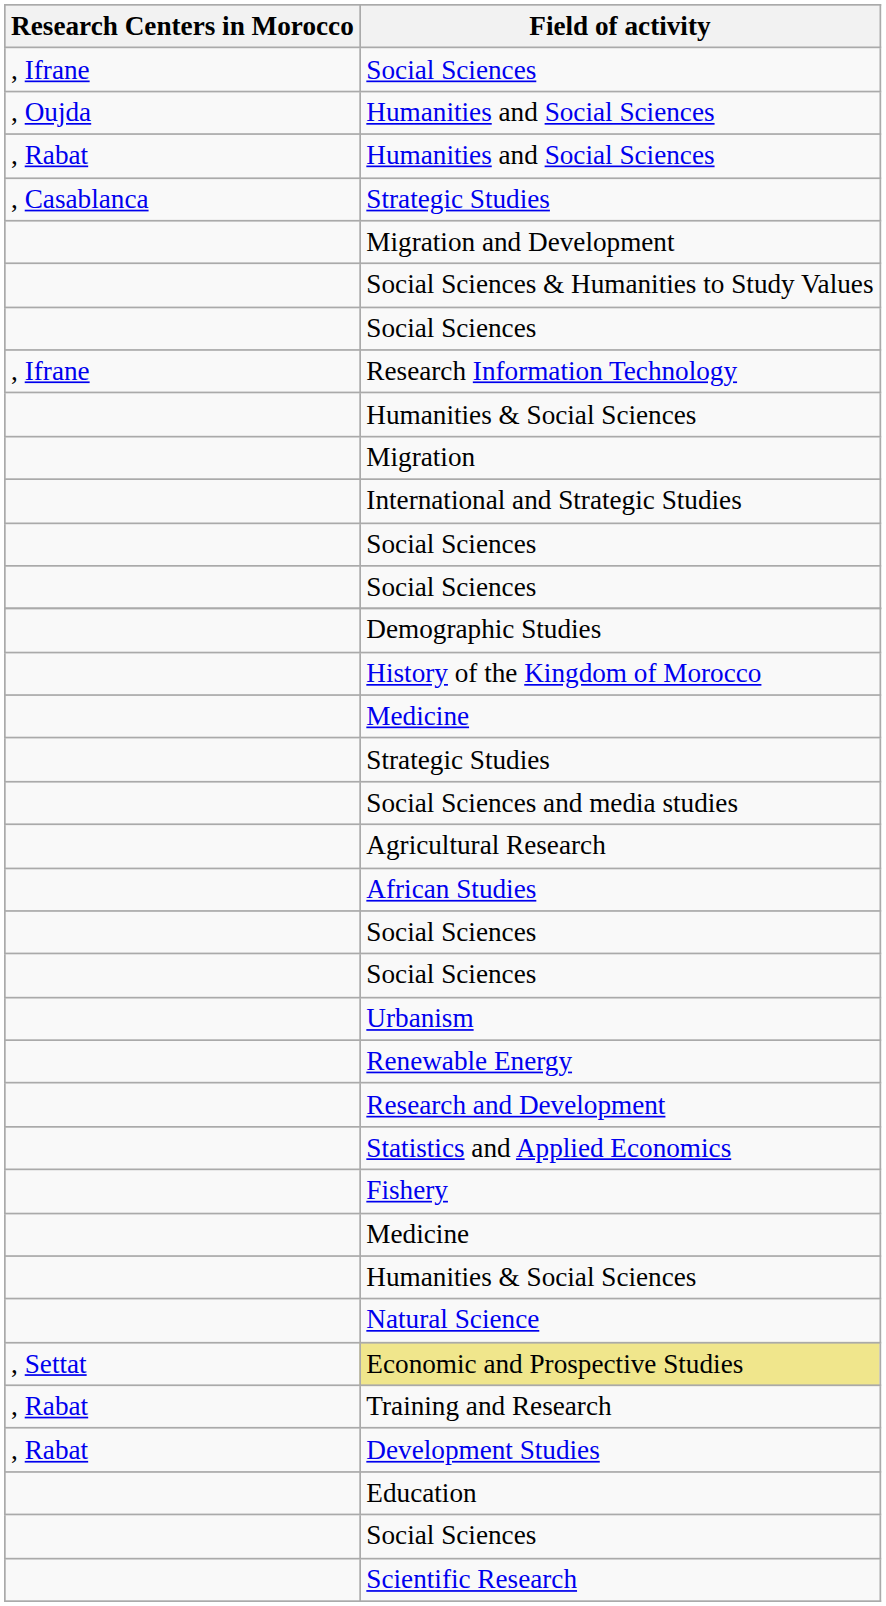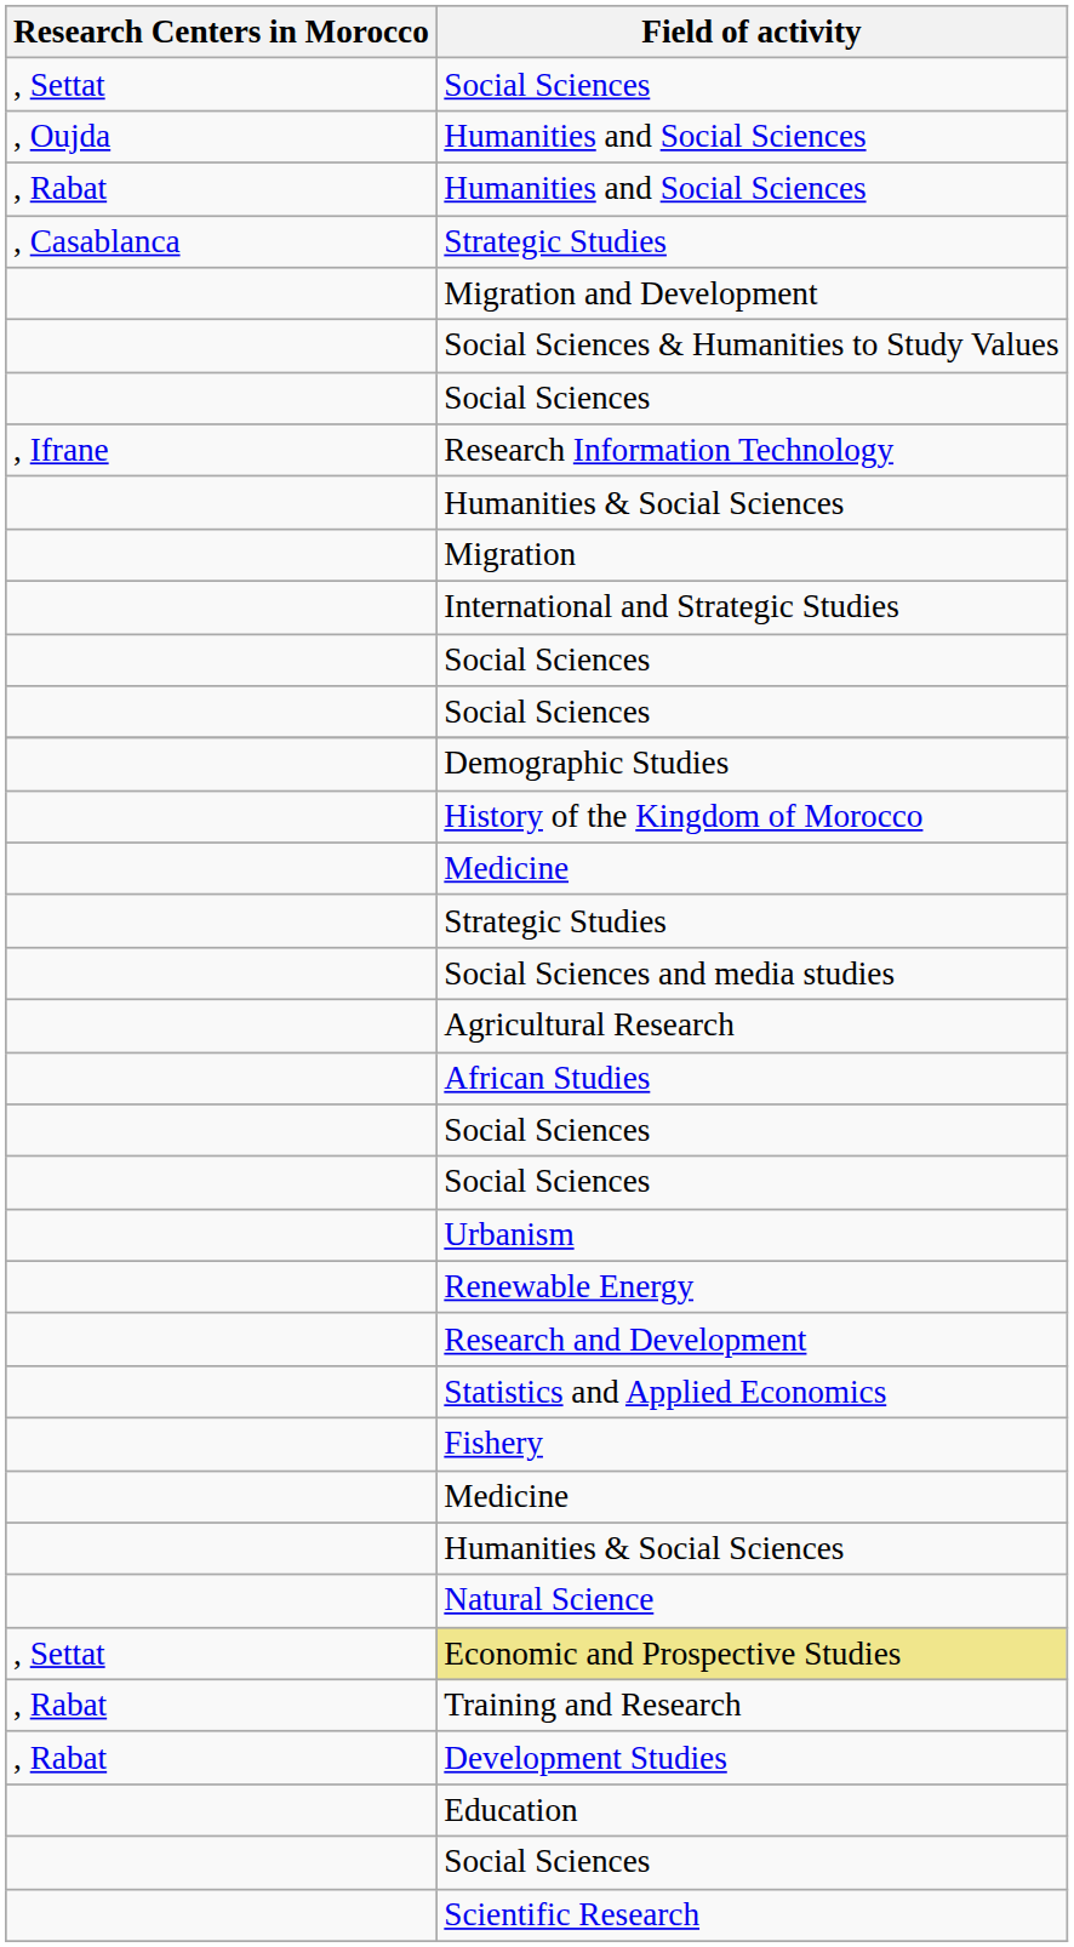row 2 | Research Centers in Morocco: , Ifrane -> , Settat
